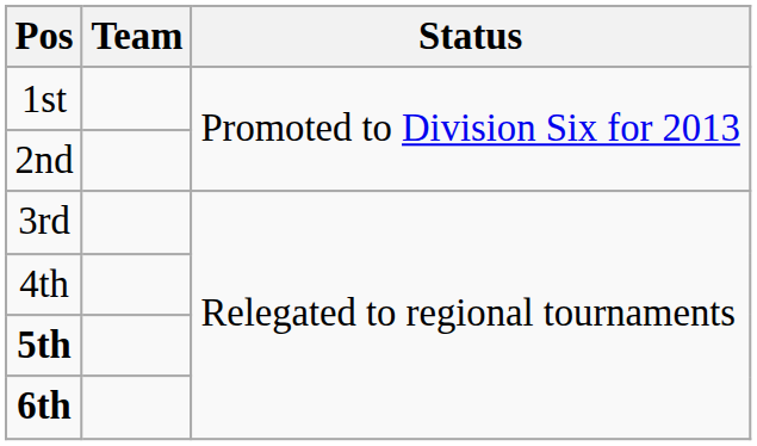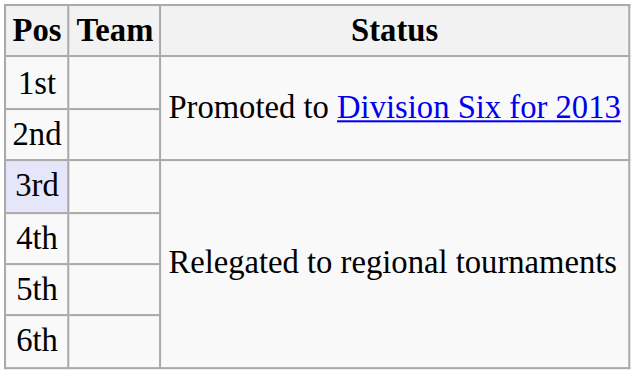3rd | Pos: no background -> lavender background
5th | Pos: bold -> normal
6th | Pos: bold -> normal
